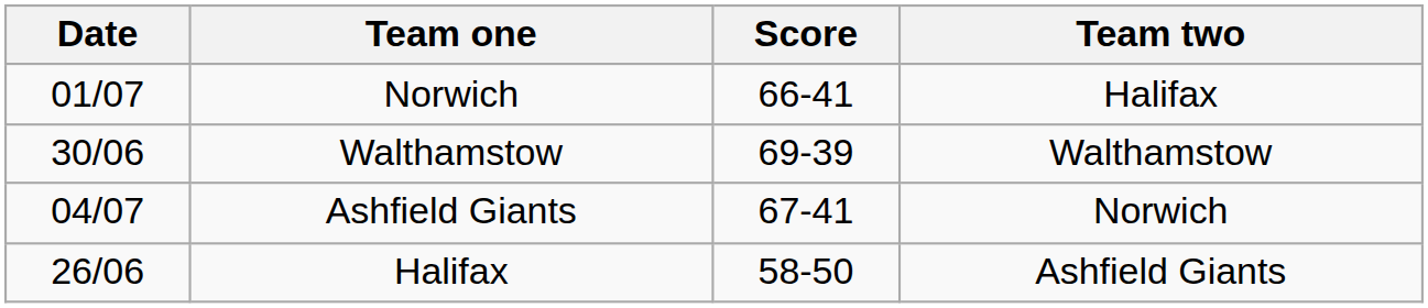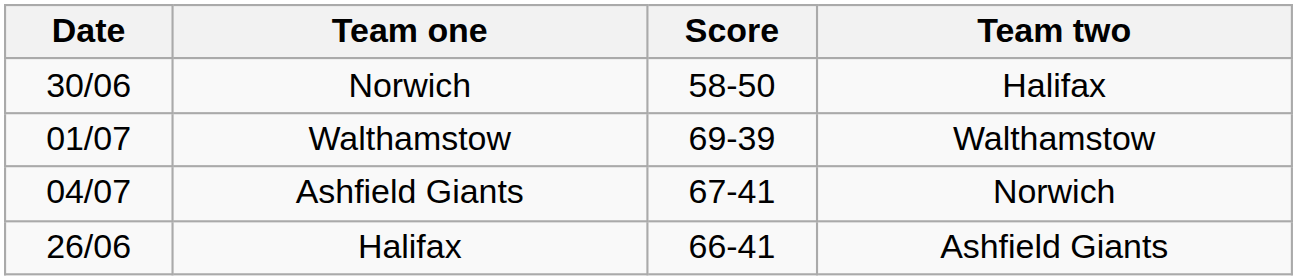row 2 | Date: 01/07 -> 30/06
row 2 | Score: 66-41 -> 58-50
row 3 | Date: 30/06 -> 01/07
row 5 | Score: 58-50 -> 66-41
